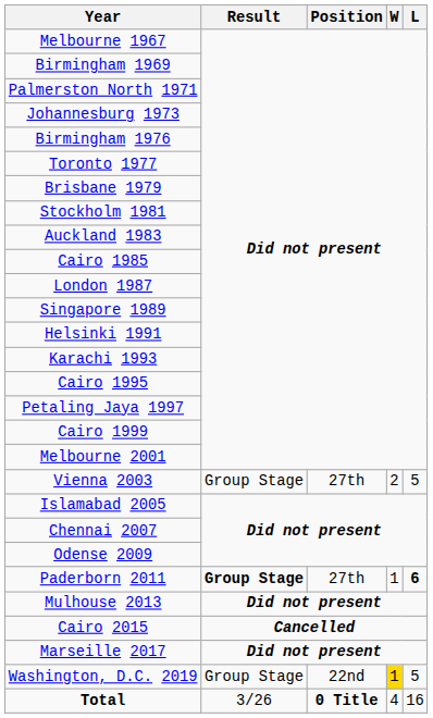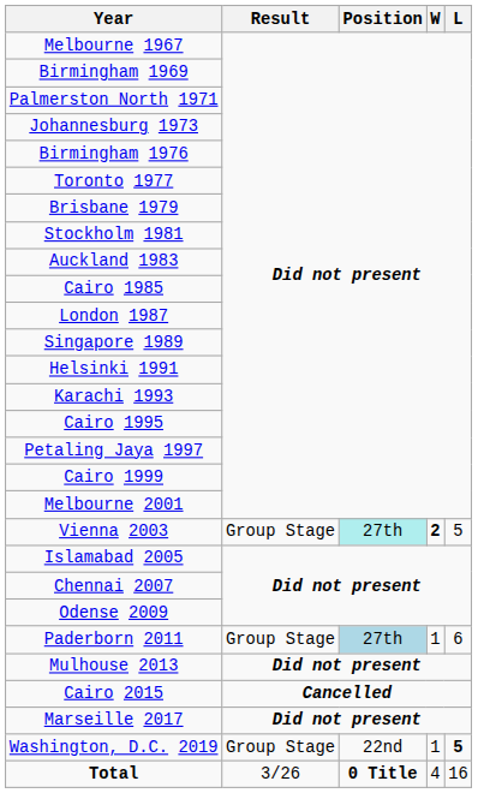Vienna 2003 | Position: no background -> paleturquoise background
Vienna 2003 | W: normal -> bold
Paderborn 2011 | Result: bold -> normal
Paderborn 2011 | Position: no background -> lightblue background
Paderborn 2011 | L: bold -> normal
Washington, D.C. 2019 | W: gold background -> no background
Washington, D.C. 2019 | L: normal -> bold
